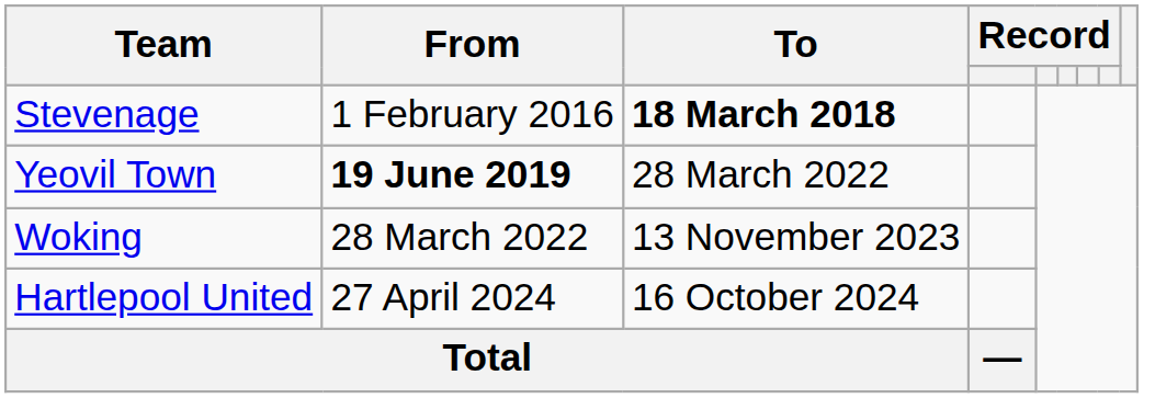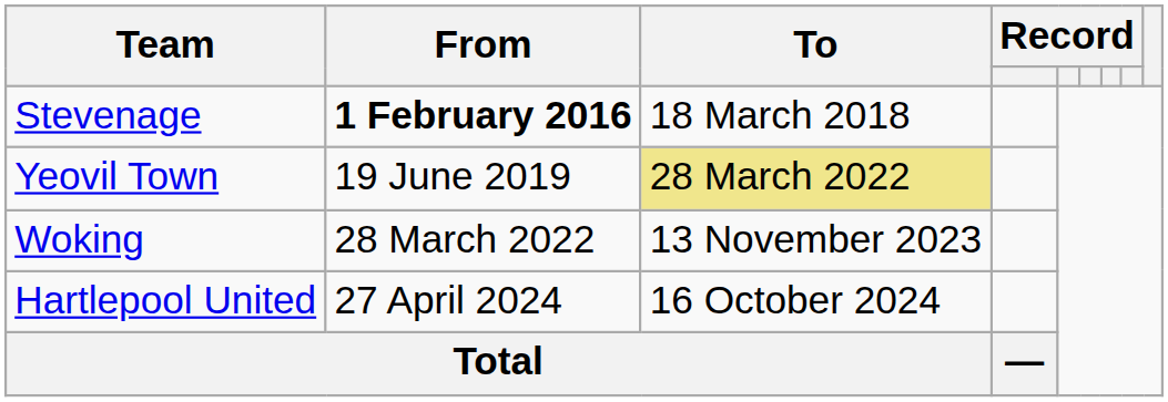Stevenage | From: normal -> bold
Stevenage | To: bold -> normal
Yeovil Town | From: bold -> normal
Yeovil Town | To: no background -> khaki background
